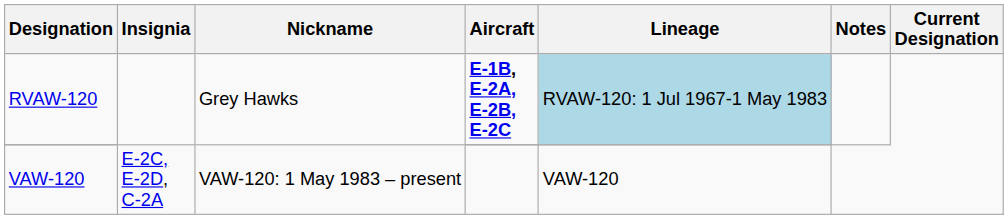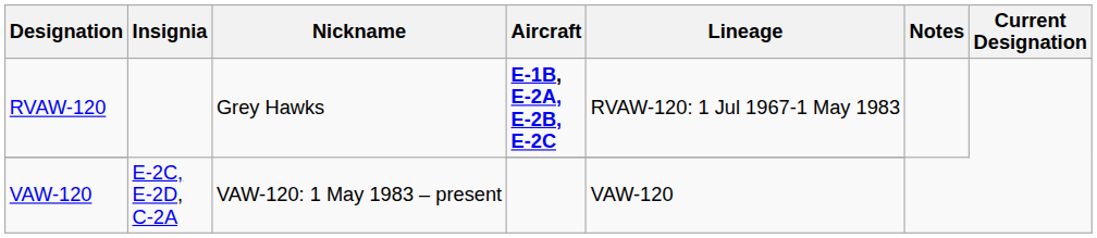RVAW-120 | Lineage: lightblue background -> no background
